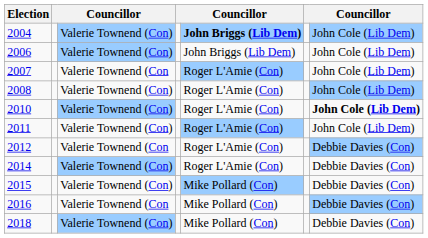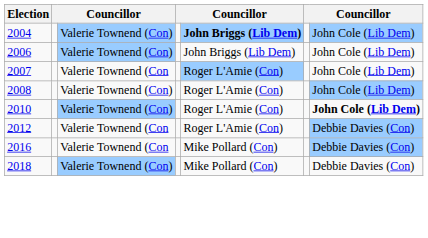- row: 2011 | Valerie Townend (Con) | Roger L'Amie (Con) | John Cole (Lib Dem)
- row: 2014 | Valerie Townend (Con) | Roger L'Amie (Con) | Debbie Davies (Con)
- row: 2015 | Valerie Townend (Con) | Mike Pollard (Con) | Debbie Davies (Con)
